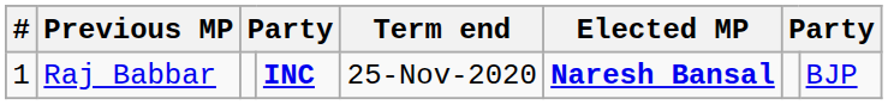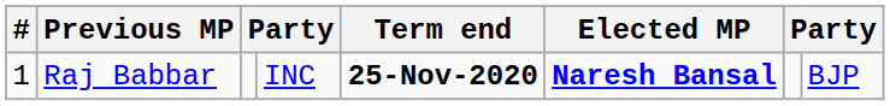Raj Babbar | column 4: bold -> normal
Raj Babbar | Term end: normal -> bold
